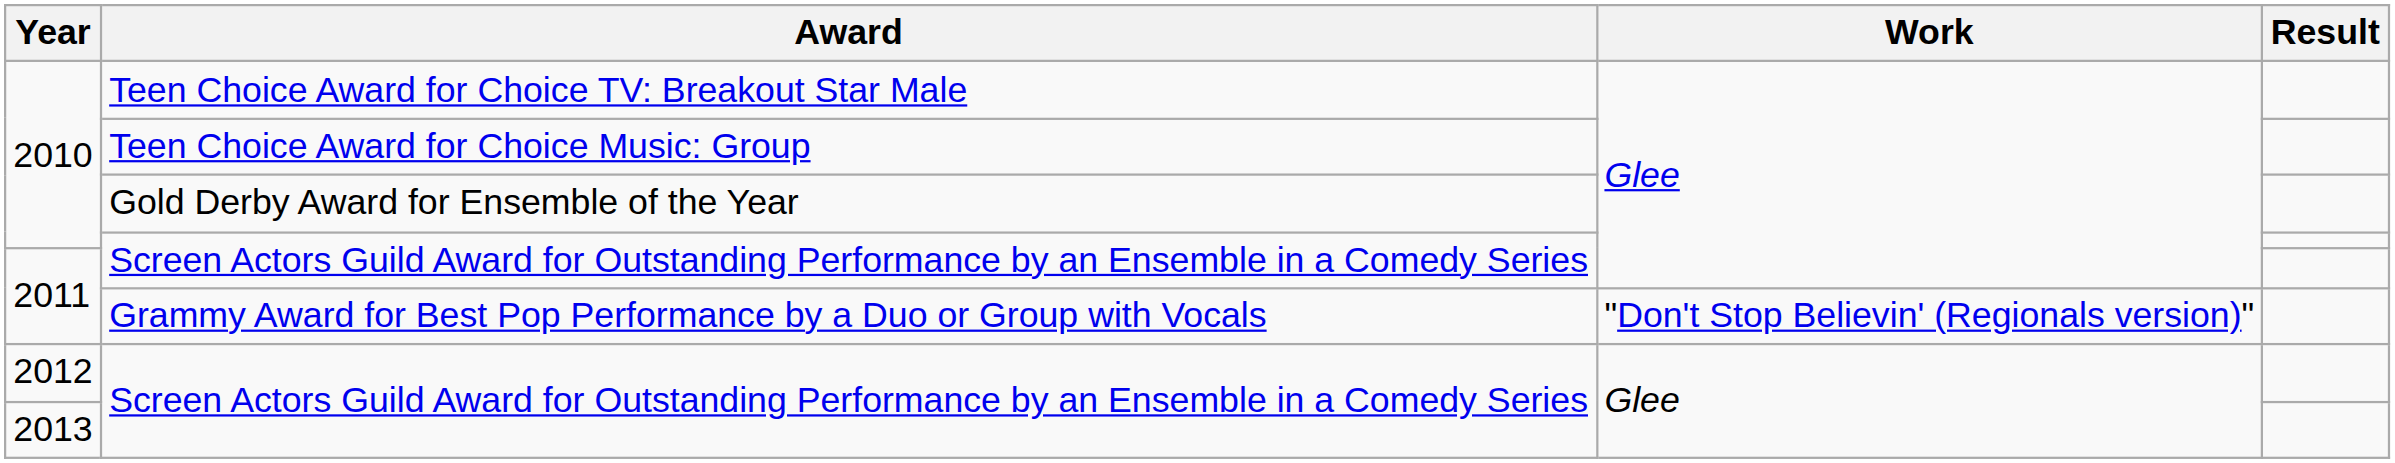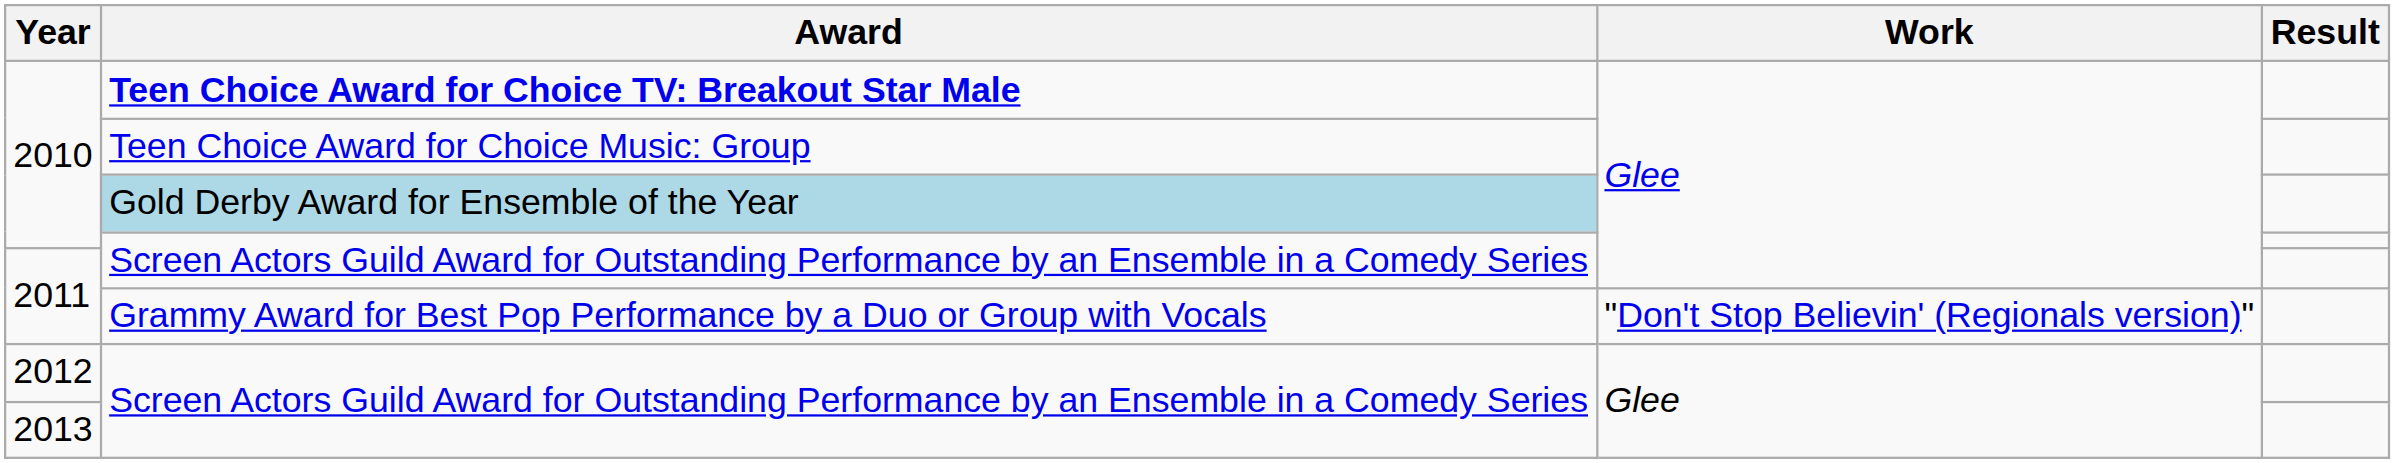Teen Choice Award for Choice TV: Breakout Star Male | Award: normal -> bold
Gold Derby Award for Ensemble of the Year | Award: no background -> lightblue background
